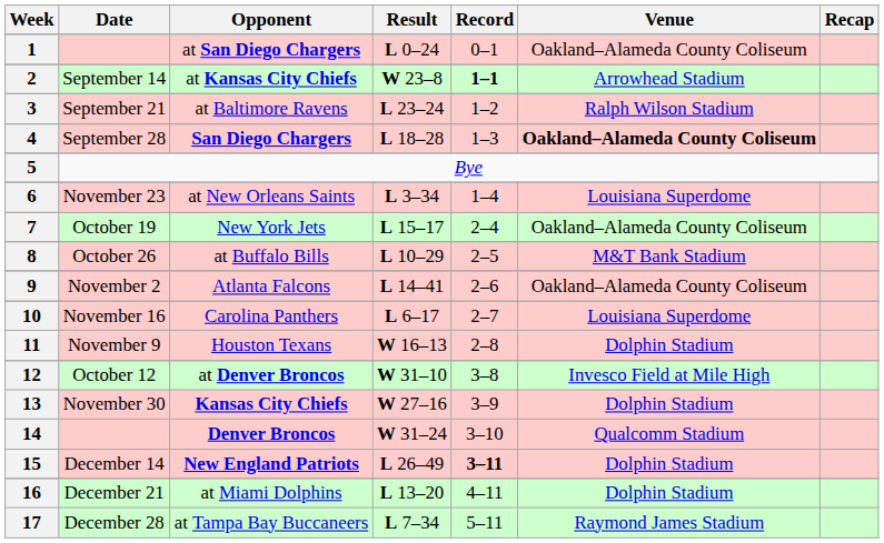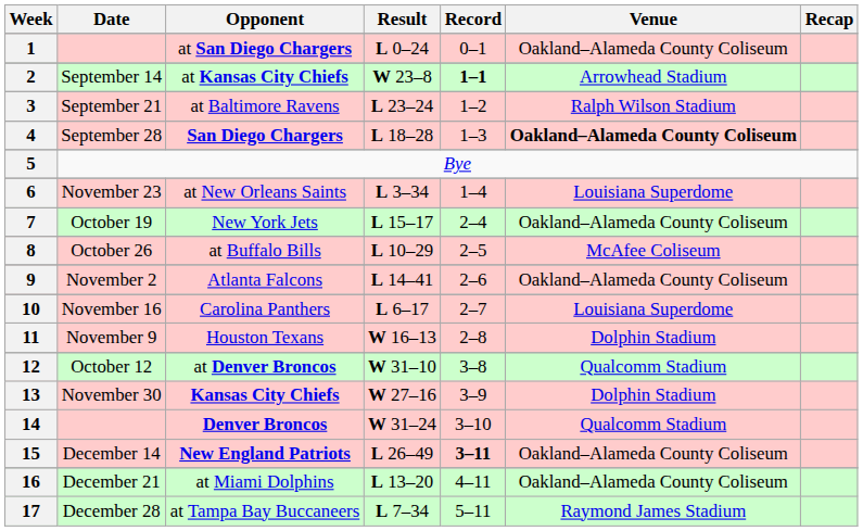8 | Venue: M&T Bank Stadium -> McAfee Coliseum
12 | Venue: Invesco Field at Mile High -> Qualcomm Stadium
15 | Venue: Dolphin Stadium -> Oakland–Alameda County Coliseum
16 | Venue: Dolphin Stadium -> Oakland–Alameda County Coliseum
